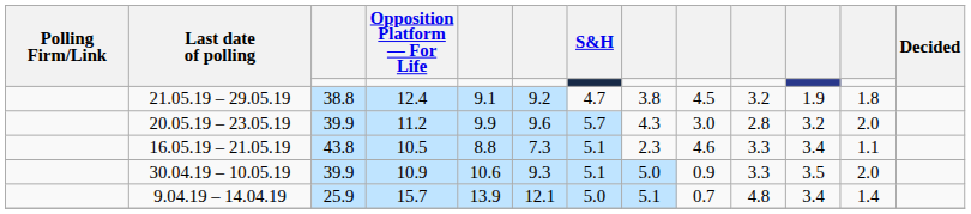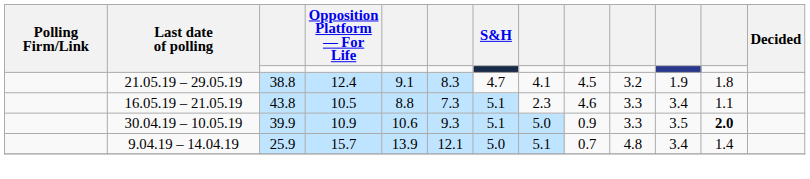21.05.19 – 29.05.19 | column 6: 9.2 -> 8.3
21.05.19 – 29.05.19 | column 8: 3.8 -> 4.1
- row: 20.05.19 – 23.05.19 | 39.9 | 11.2 | 9.9 | 9.6 | 5.7 | 4.3 | 3.0 | 2.8 | 3.2 | 2.0
30.04.19 – 10.05.19 | column 12: normal -> bold
